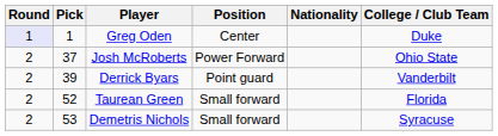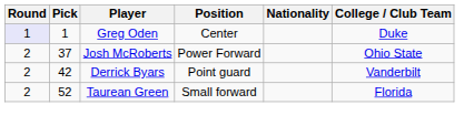Derrick Byars | Pick: 39 -> 42
- row: 2 | 53 | Demetris Nichols | Small forward | Syracuse
